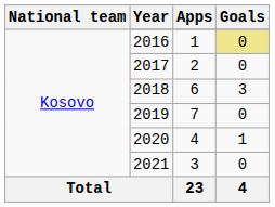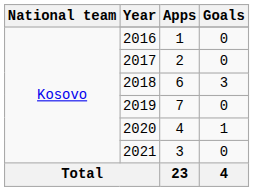2016 | Goals: khaki background -> no background
